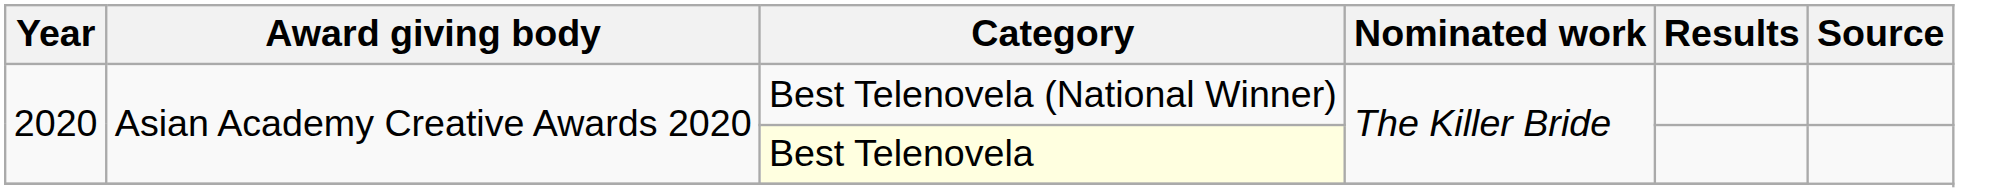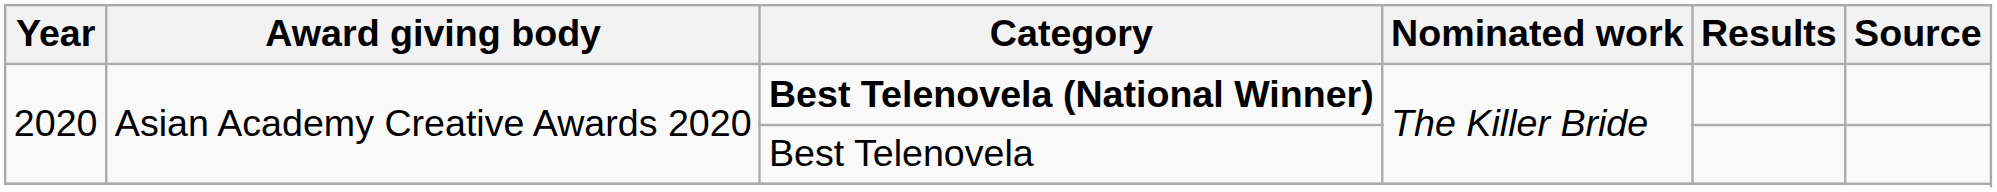Best Telenovela (National Winner) | Category: normal -> bold
Best Telenovela | Category: lightyellow background -> no background
